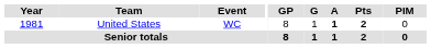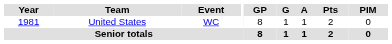United States | A: bold -> normal
United States | Pts: bold -> normal
